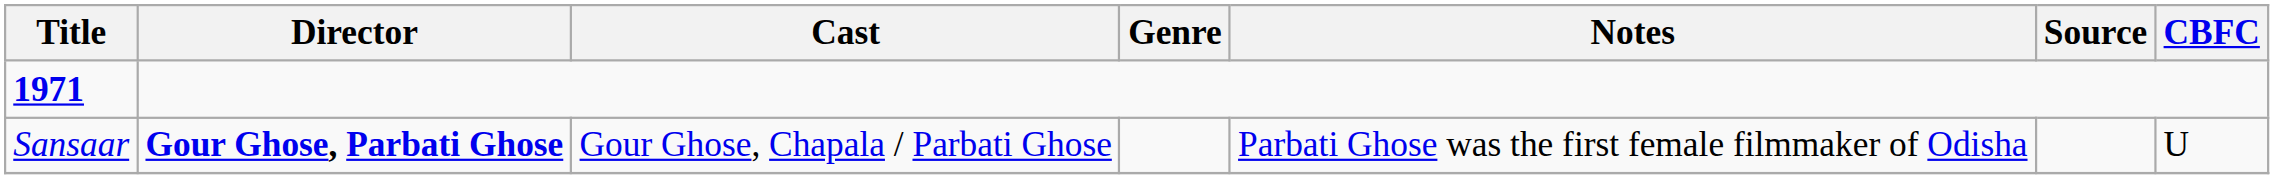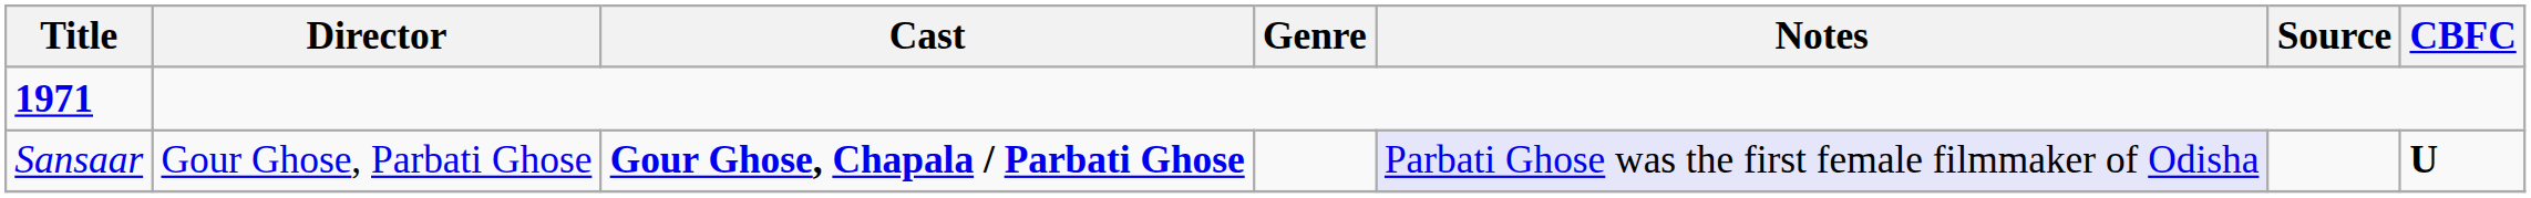Sansaar | Director: bold -> normal
Sansaar | Cast: normal -> bold
Sansaar | Notes: no background -> lavender background
Sansaar | CBFC: normal -> bold
